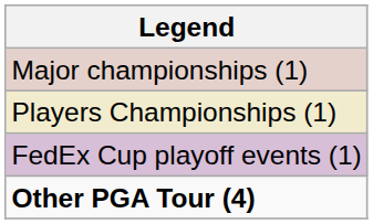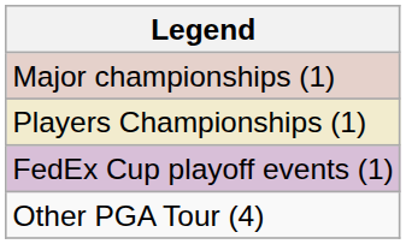row 5 | column 1: bold -> normal
